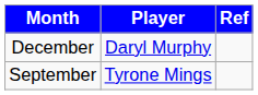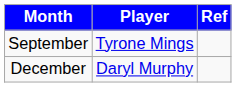rows swapped: September <-> December
